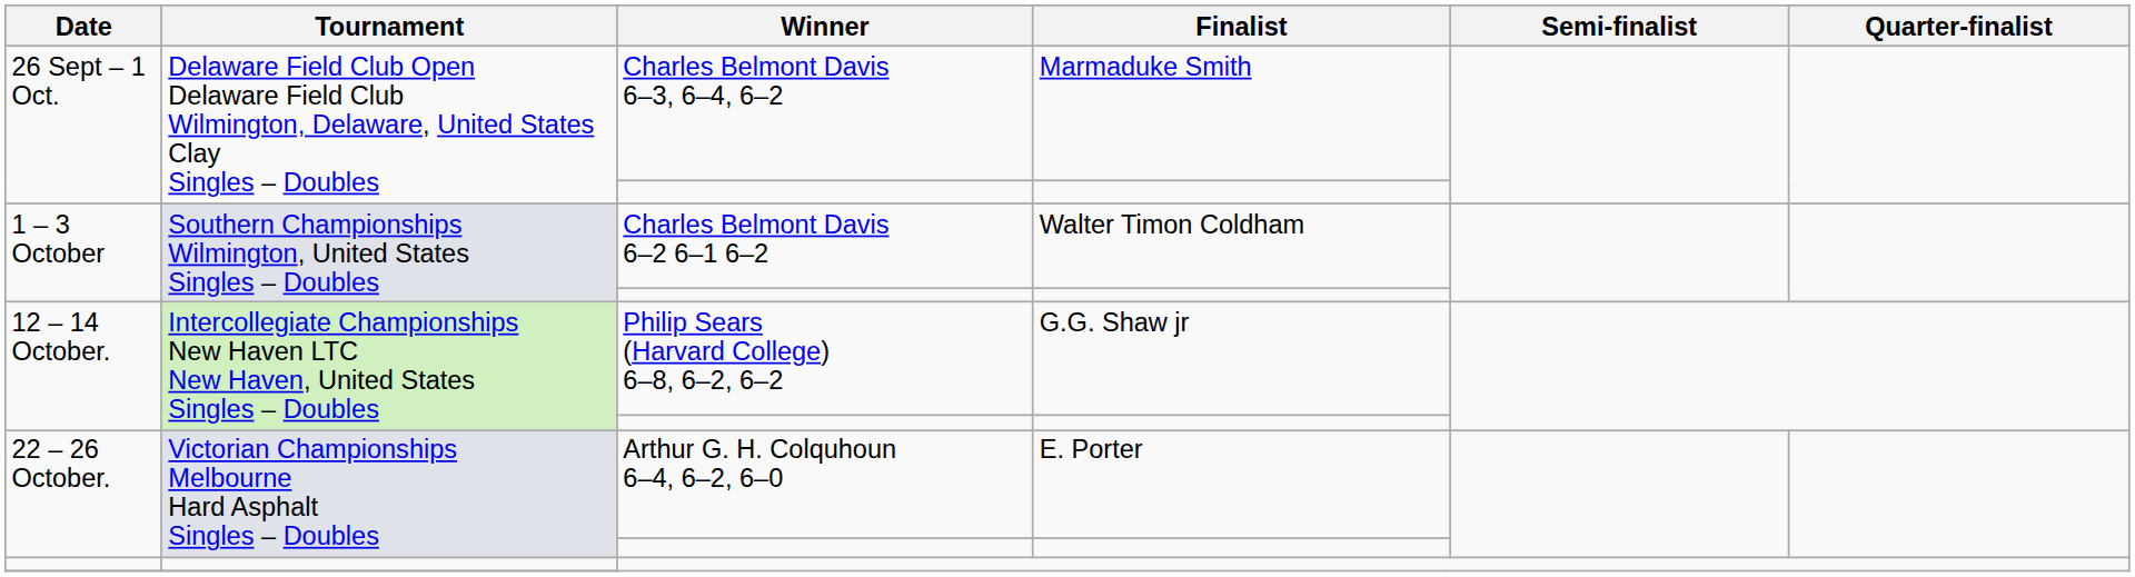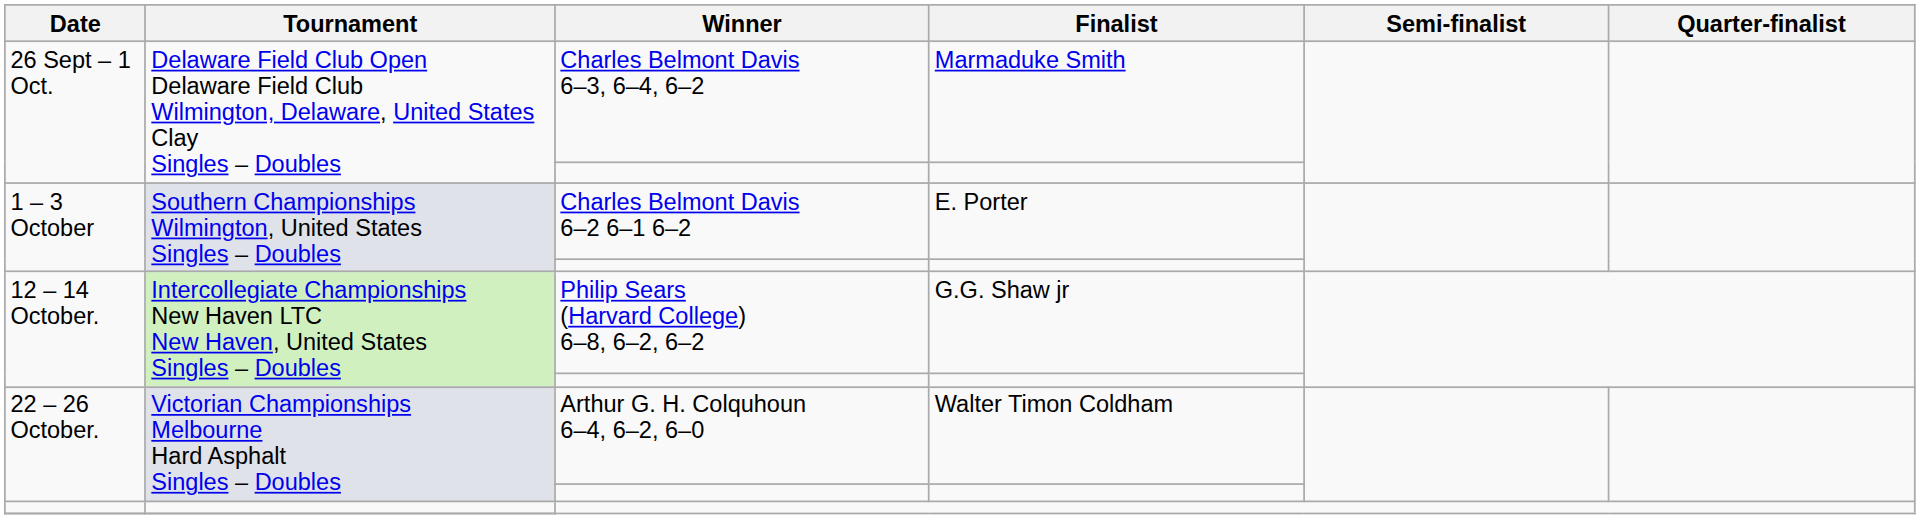1 – 3 October / Charles Belmont Davis 6–2 6–1 6–2 | Finalist: Walter Timon Coldham -> E. Porter
22 – 26 October. / Arthur G. H. Colquhoun 6–4, 6–2, 6–0 | Finalist: E. Porter -> Walter Timon Coldham
